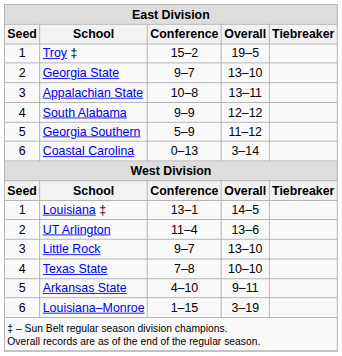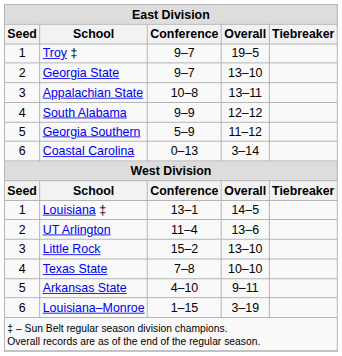Troy ‡ | East Division / Conference: 15–2 -> 9–7
Little Rock | East Division / Conference: 9–7 -> 15–2
